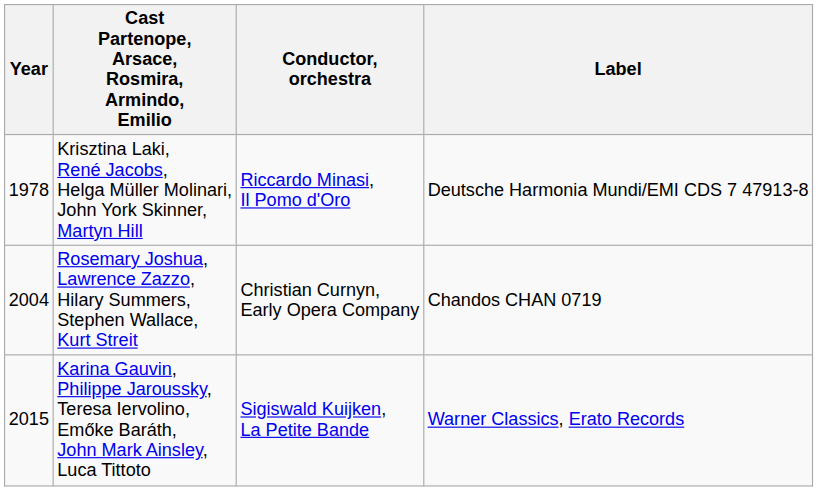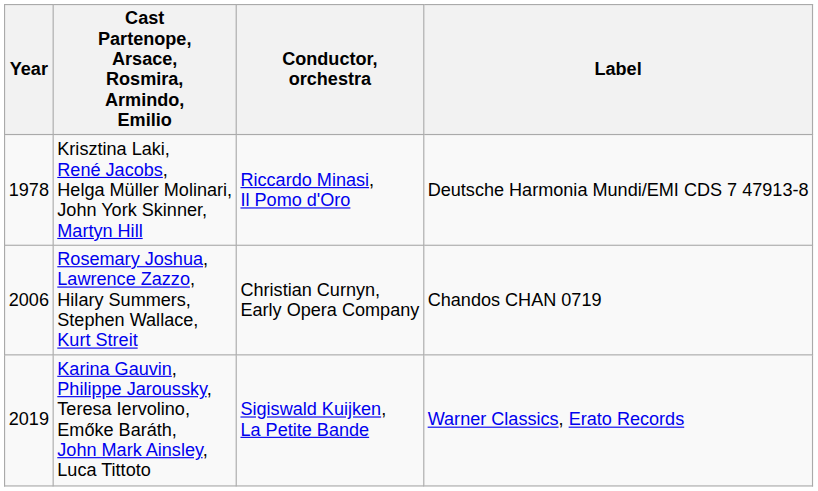row 3 | Year: 2004 -> 2006
row 4 | Year: 2015 -> 2019
